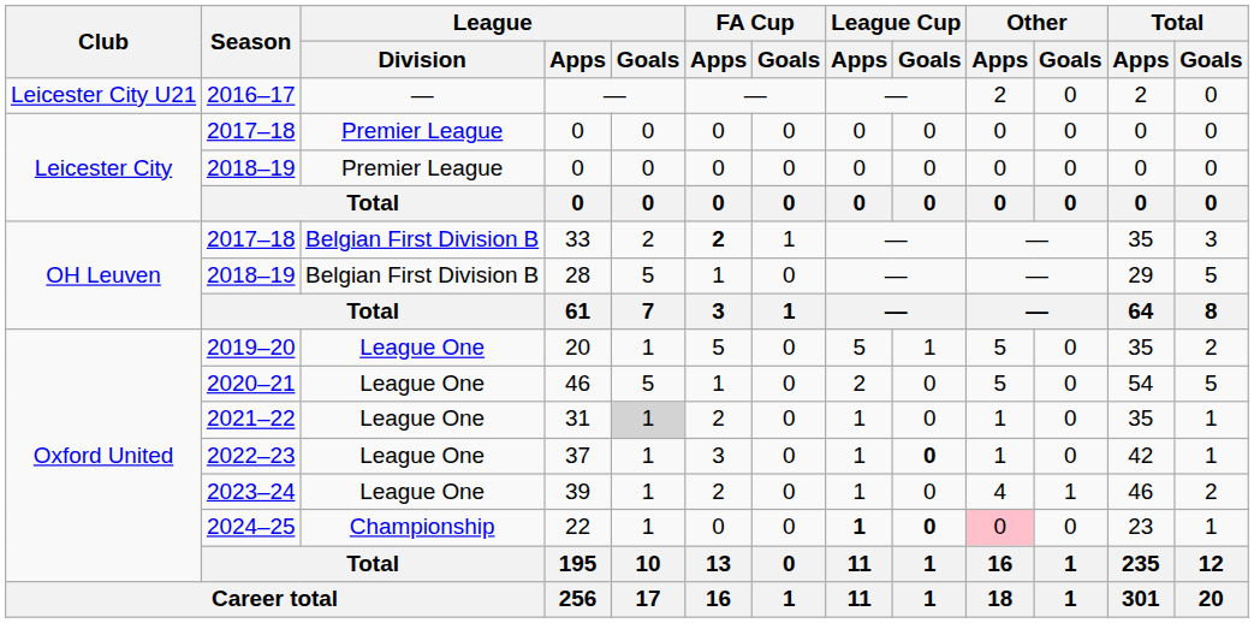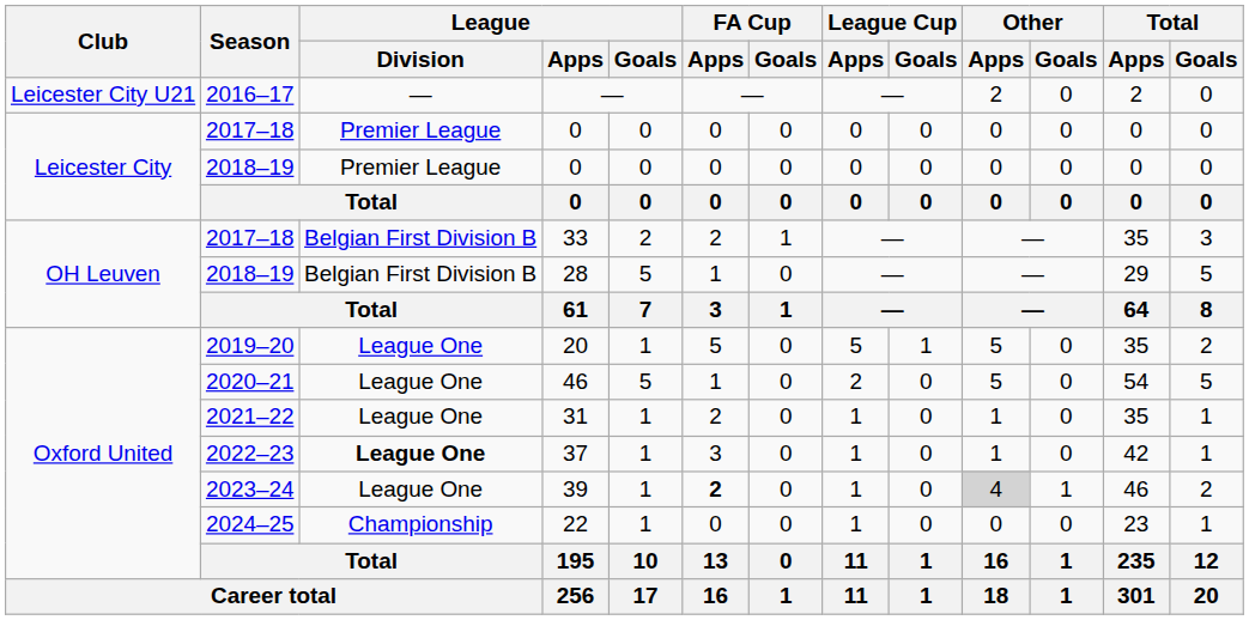33 | FA Cup / Apps: bold -> normal
31 | League / Goals: lightgrey background -> no background
37 | League / Division: normal -> bold
37 | League Cup / Goals: bold -> normal
39 | FA Cup / Apps: normal -> bold
39 | Other / Apps: no background -> lightgrey background
22 | League Cup / Apps: bold -> normal
22 | League Cup / Goals: bold -> normal
22 | Other / Apps: pink background -> no background
